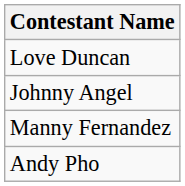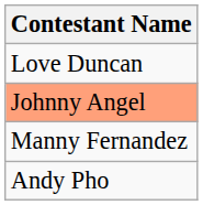row 3 | column 1: no background -> lightsalmon background
